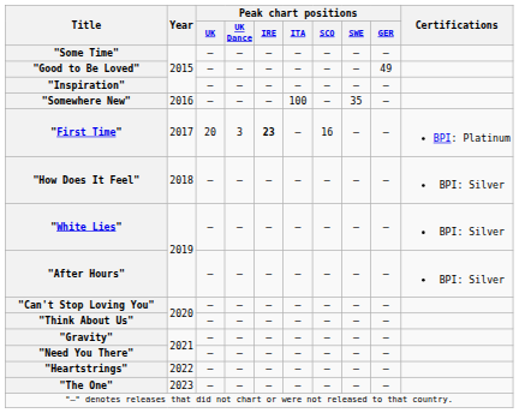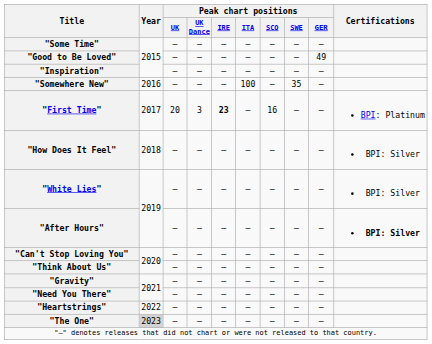"After Hours" | Certifications: normal -> bold
"The One" | Year: no background -> lightgrey background
